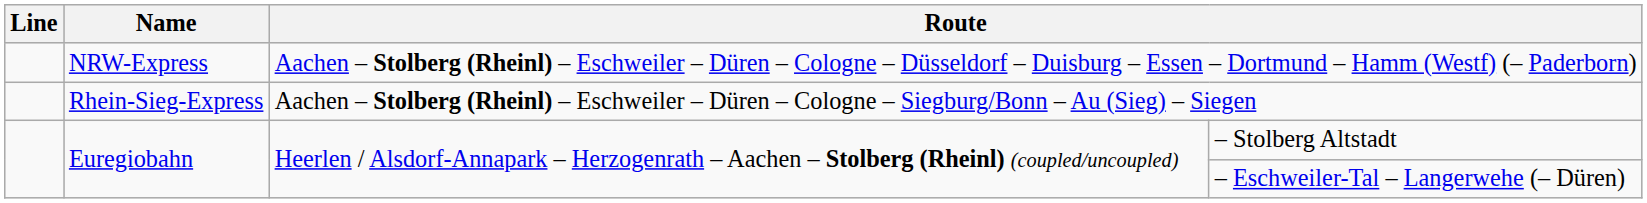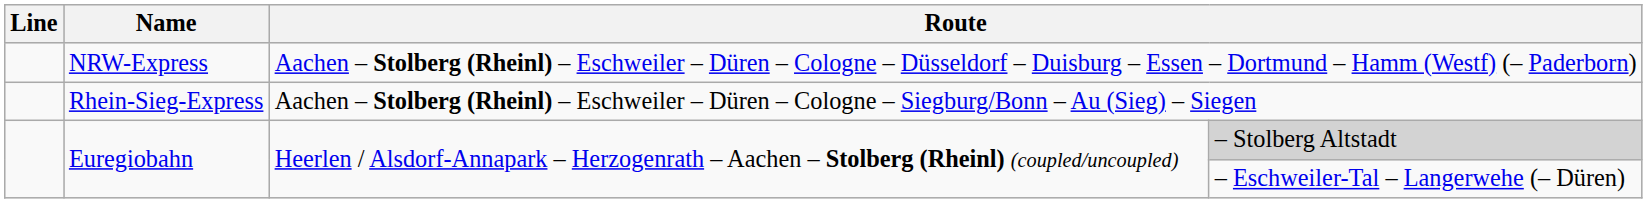– Stolberg Altstadt | column 4: no background -> lightgrey background
